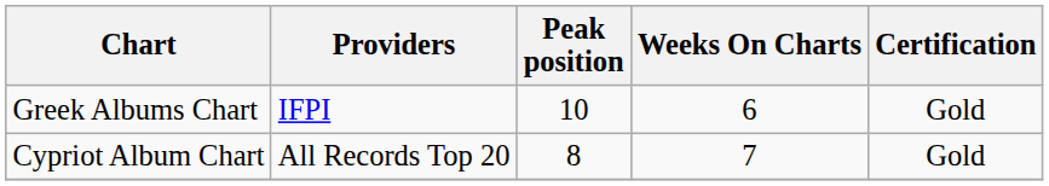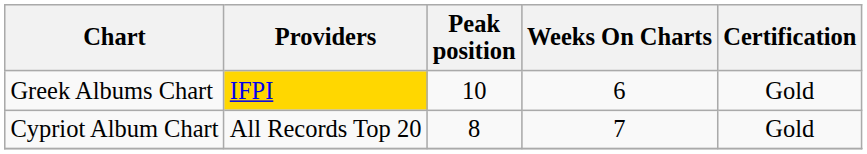Greek Albums Chart | Providers: no background -> gold background
